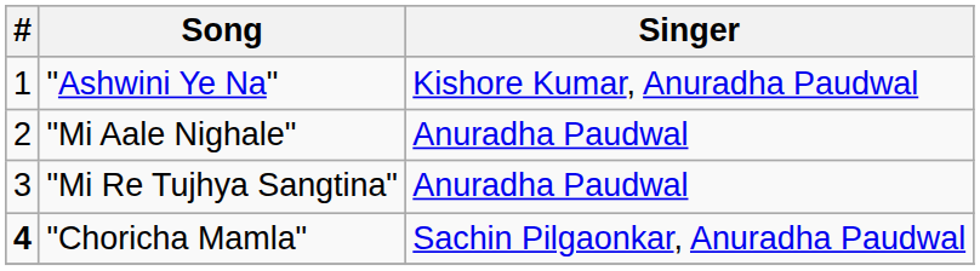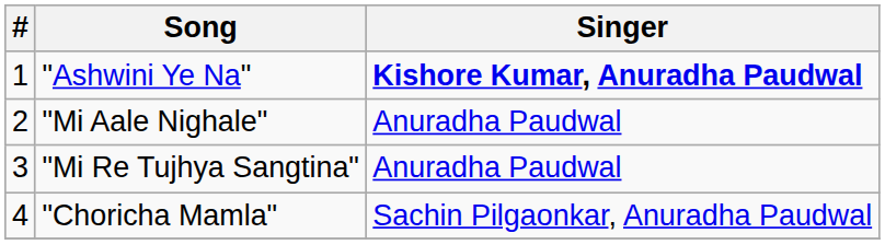"Ashwini Ye Na" | Singer: normal -> bold
"Choricha Mamla" | #: bold -> normal
